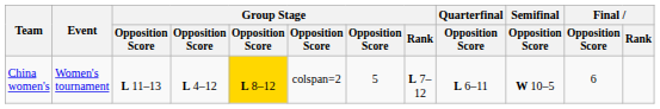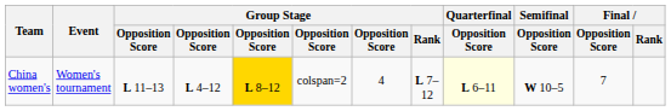China women's | column 7: 5 -> 4
China women's | Quarterfinal / Opposition Score: no background -> lightyellow background
China women's | Final / Opposition Score: 6 -> 7
